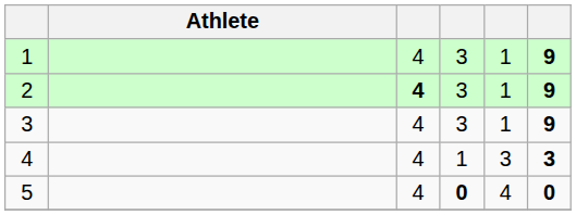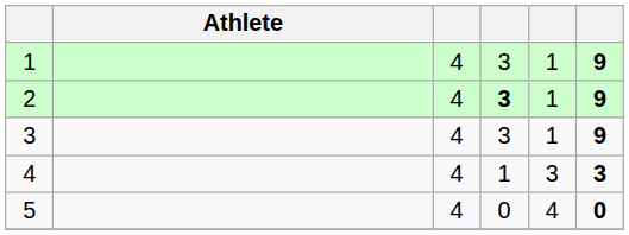2 | column 3: bold -> normal
2 | column 4: normal -> bold
5 | column 4: bold -> normal
